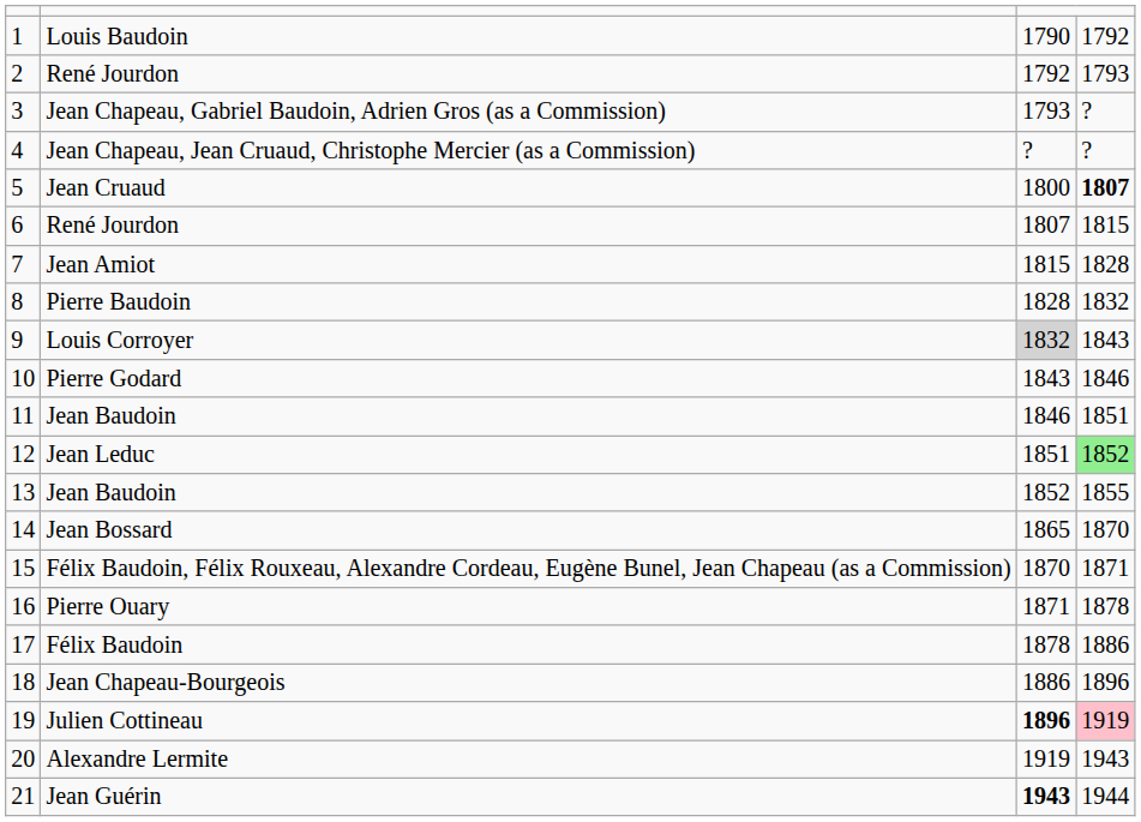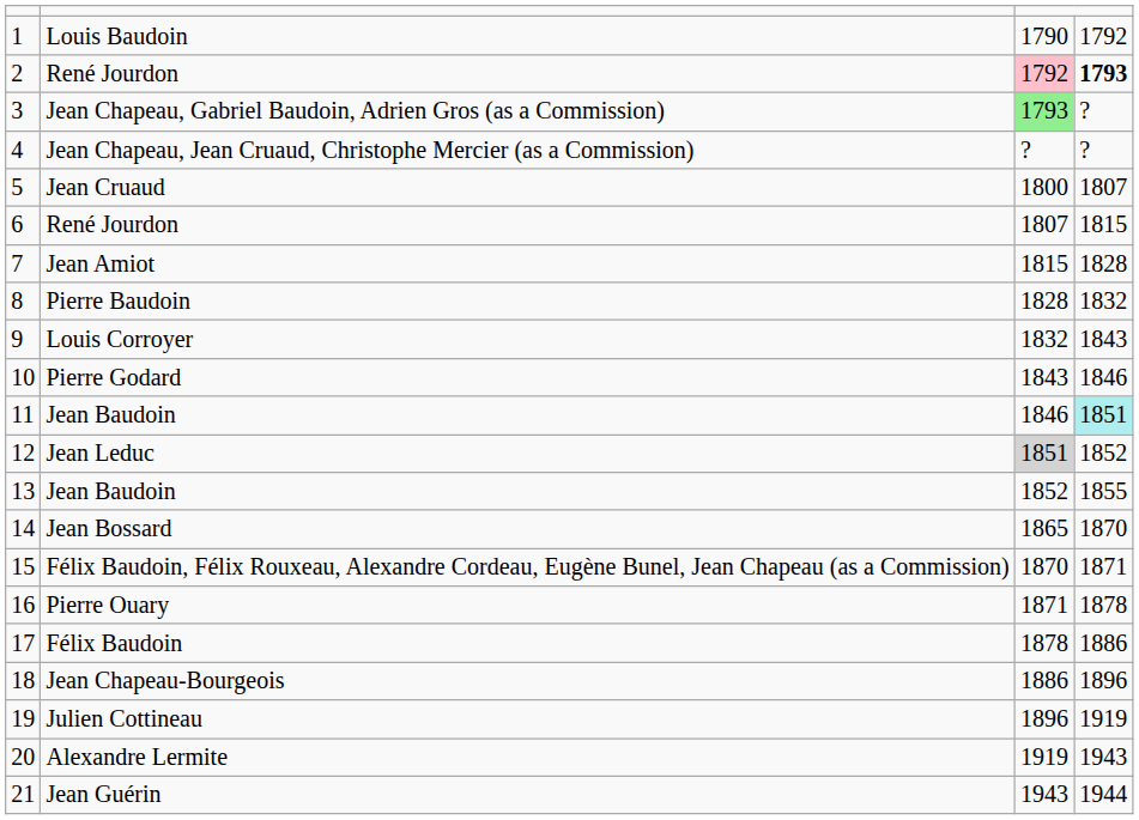2 / René Jourdon | column 3: no background -> pink background
2 / René Jourdon | column 4: normal -> bold
Jean Chapeau, Gabriel Baudoin, Adrien Gros (as a Commission) | column 3: no background -> lightgreen background
Jean Cruaud | column 4: bold -> normal
Louis Corroyer | column 3: lightgrey background -> no background
11 / Jean Baudoin | column 4: no background -> paleturquoise background
Jean Leduc | column 3: no background -> lightgrey background
Jean Leduc | column 4: lightgreen background -> no background
Julien Cottineau | column 3: bold -> normal
Julien Cottineau | column 4: pink background -> no background
Jean Guérin | column 3: bold -> normal
